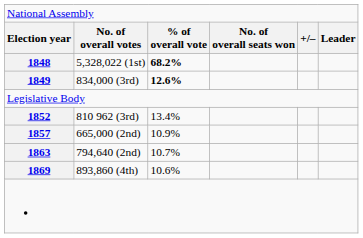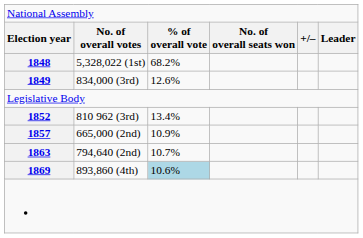5,328,022 (1st) | column 3: bold -> normal
834,000 (3rd) | column 3: bold -> normal
893,860 (4th) | column 3: no background -> lightblue background
